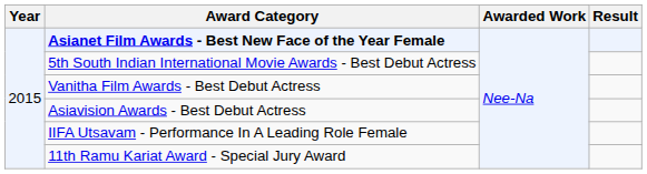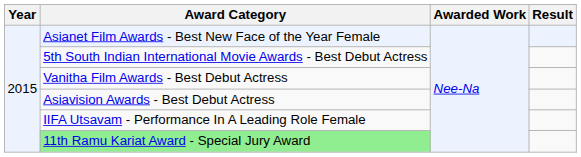Asianet Film Awards - Best New Face of the Year Female | Award Category: bold -> normal
11th Ramu Kariat Award - Special Jury Award | Award Category: no background -> lightgreen background
